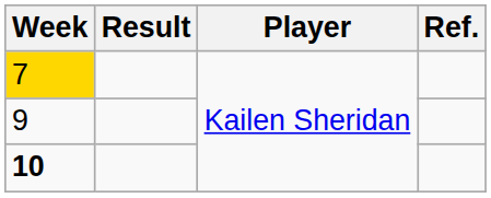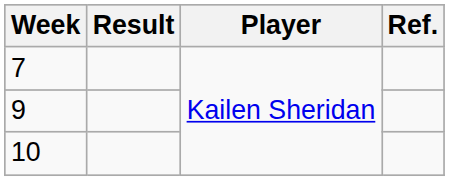7 | Week: gold background -> no background
10 | Week: bold -> normal
